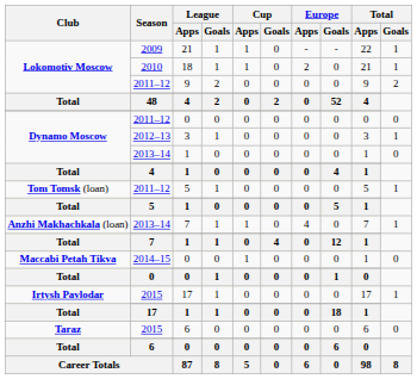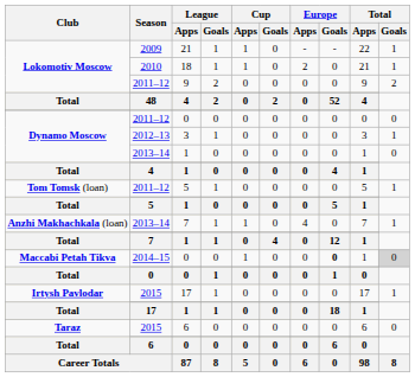Maccabi Petah Tikva / 0 | Europe / Goals: normal -> bold
Maccabi Petah Tikva / 0 | Total / Goals: no background -> lightgrey background
